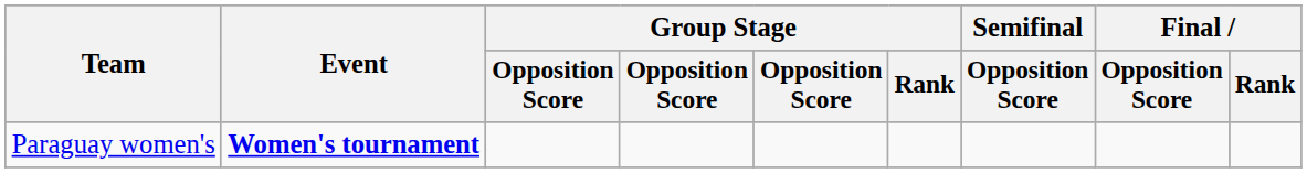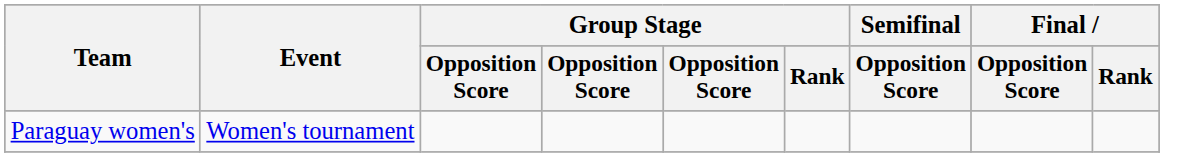Paraguay women's | Event: bold -> normal
